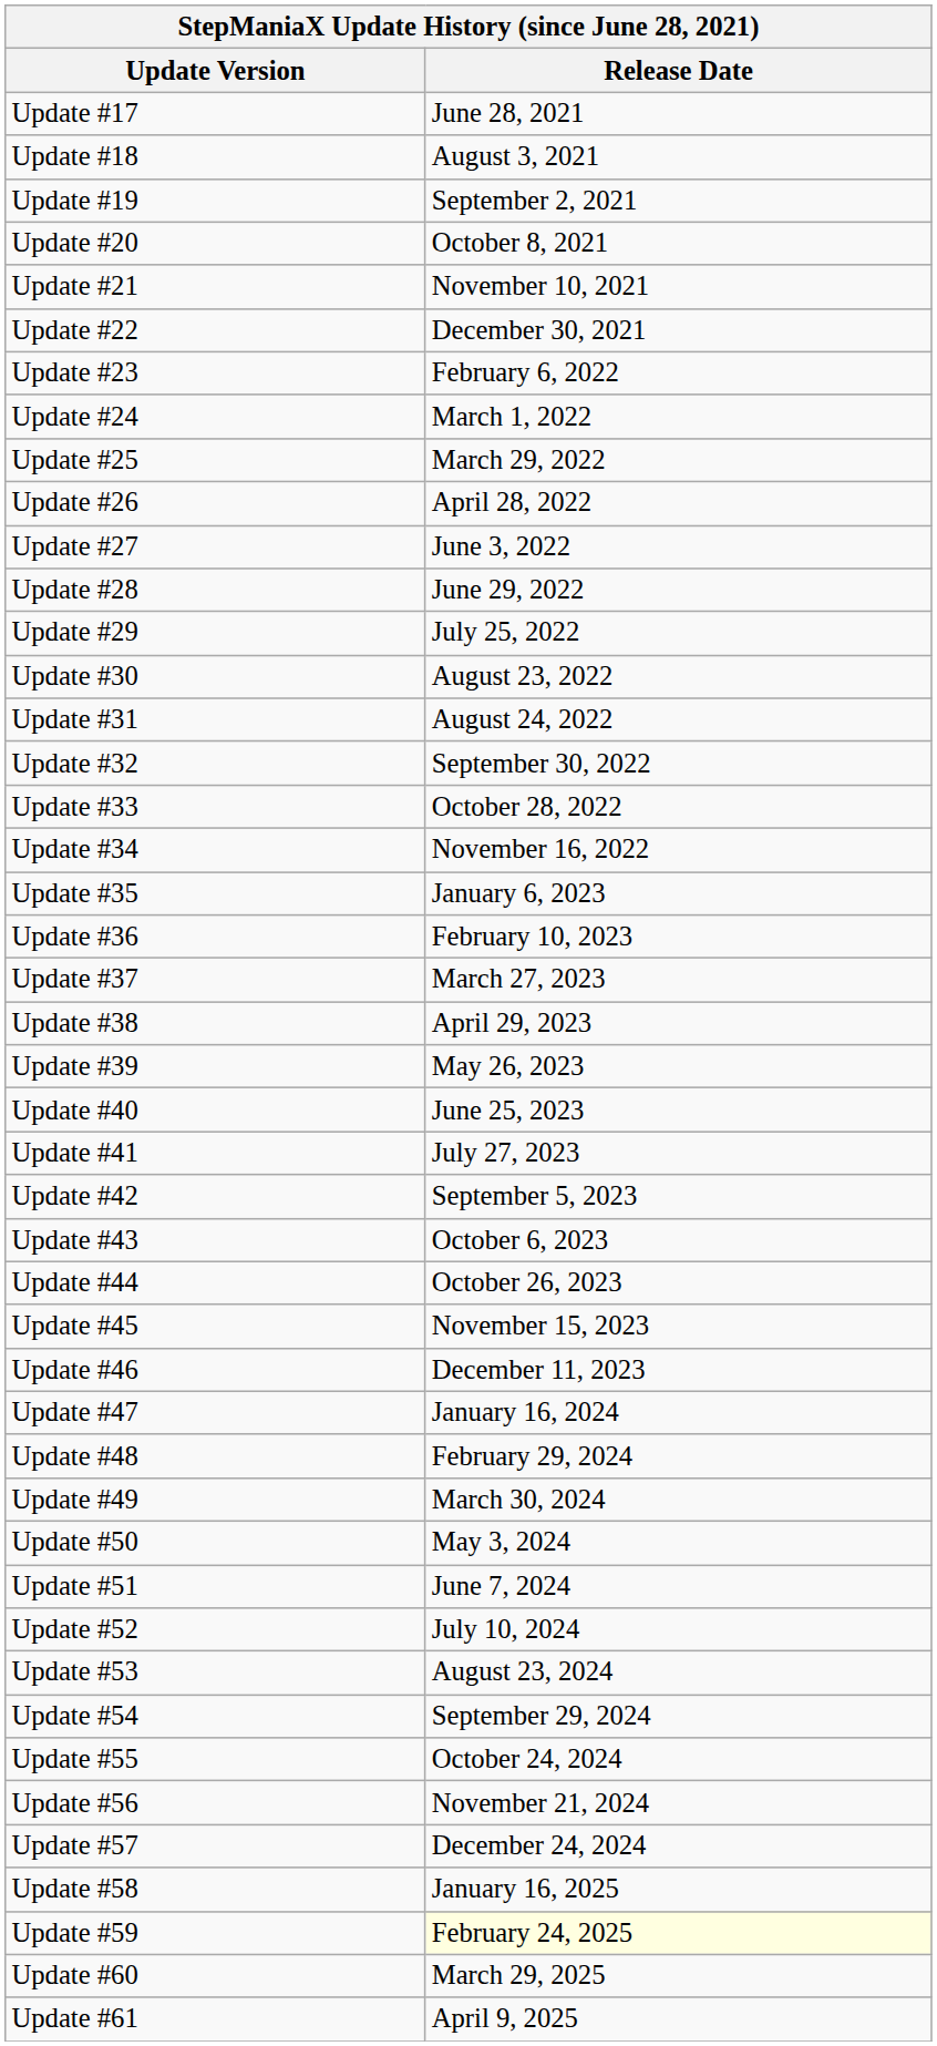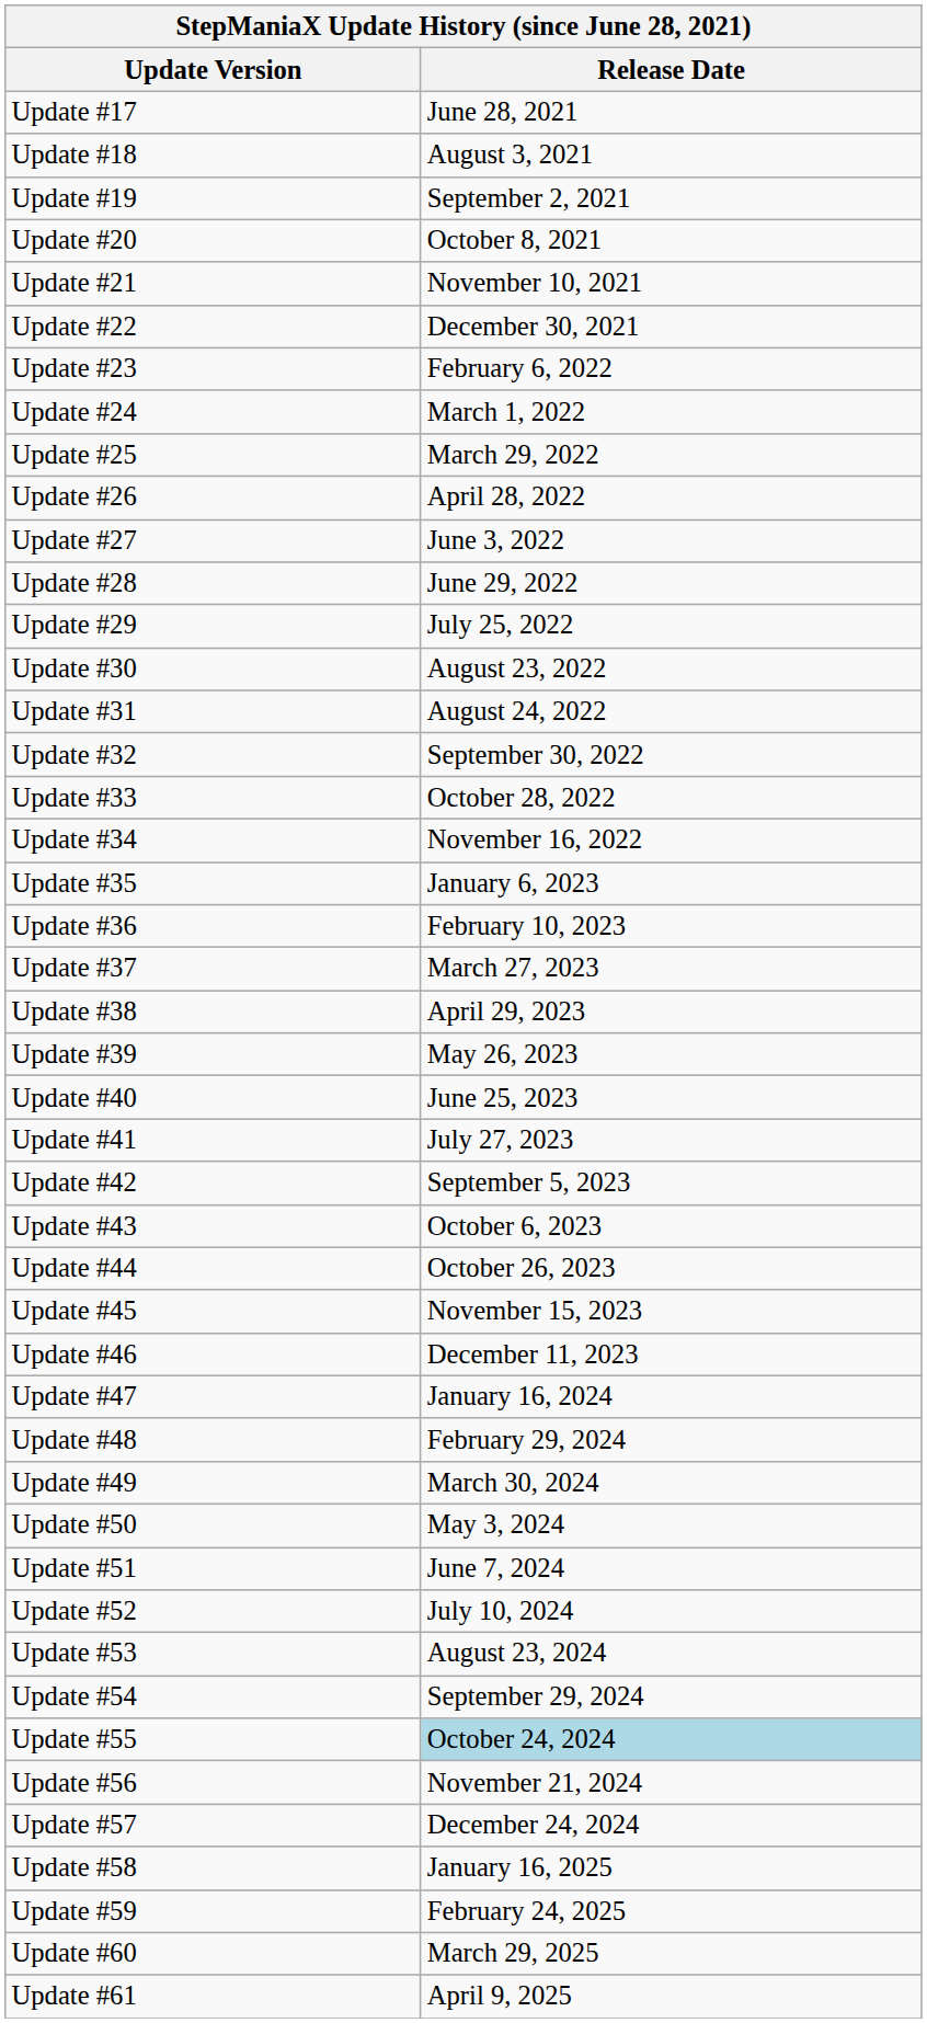Update #55 | Release Date: no background -> lightblue background
Update #59 | Release Date: lightyellow background -> no background
